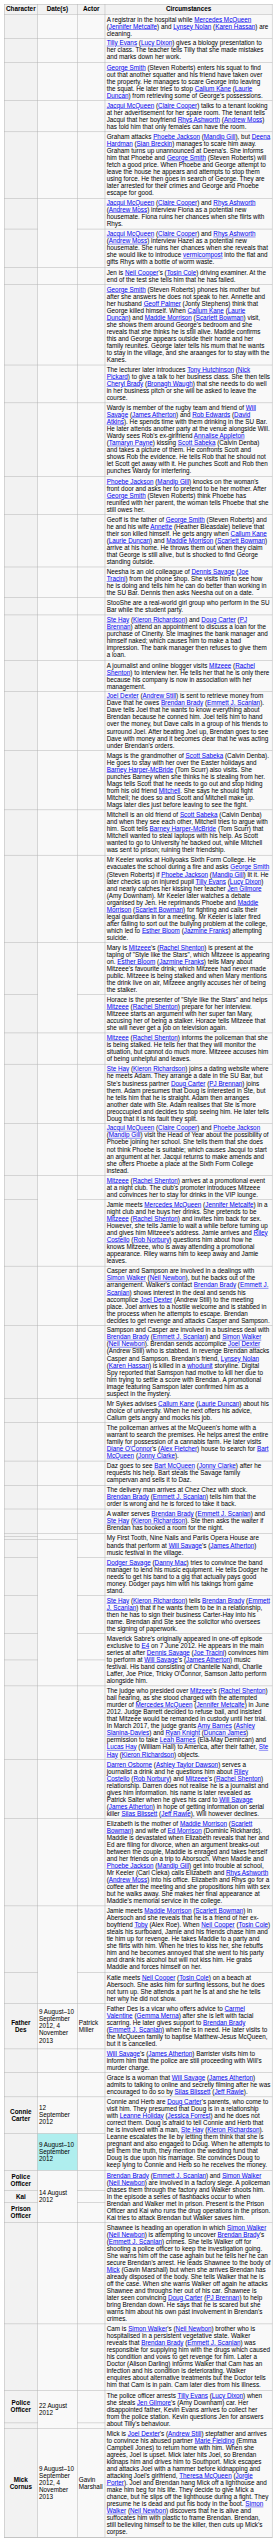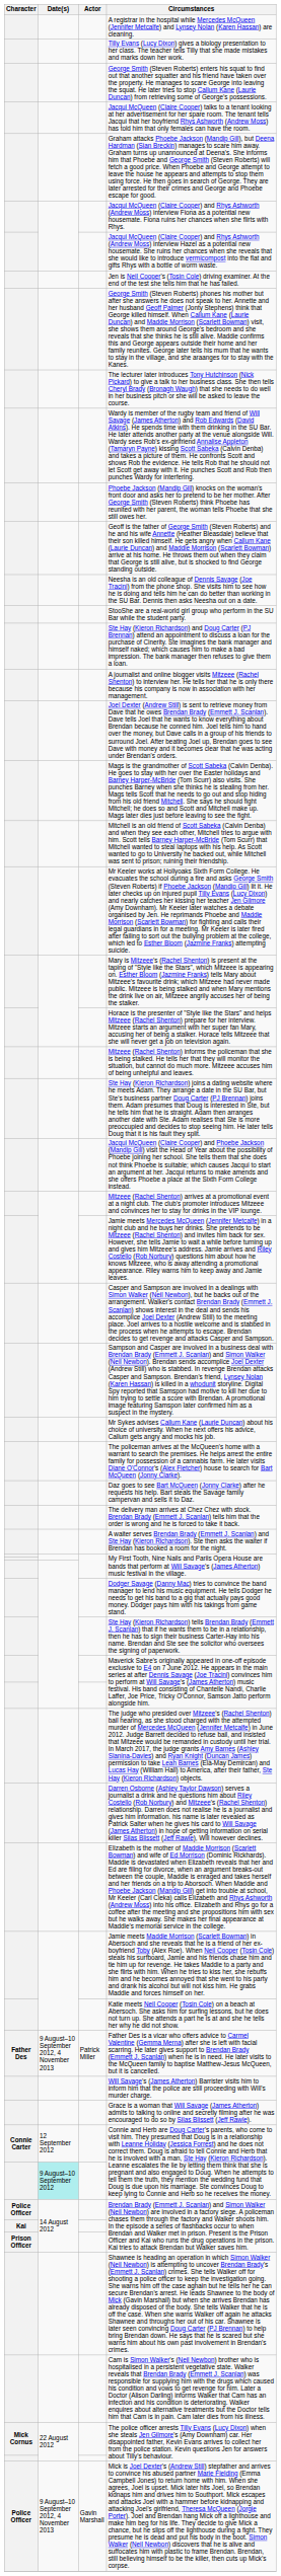row 59 | Character: Police Officer -> Mick Cornus
row 61 | Character: Mick Cornus -> Police Officer
